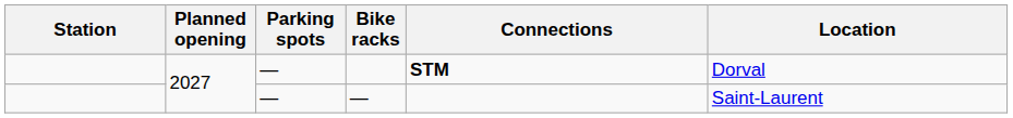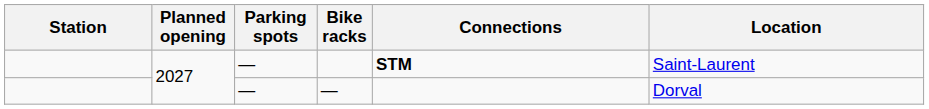row 2 | Location: Dorval -> Saint-Laurent
row 3 | Location: Saint-Laurent -> Dorval
